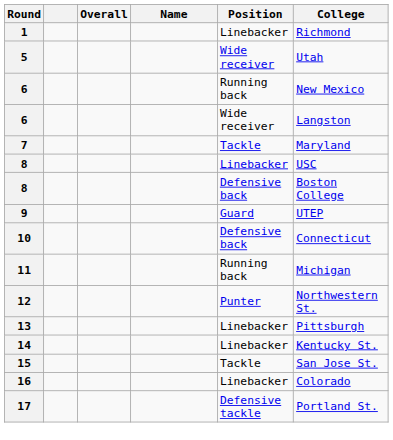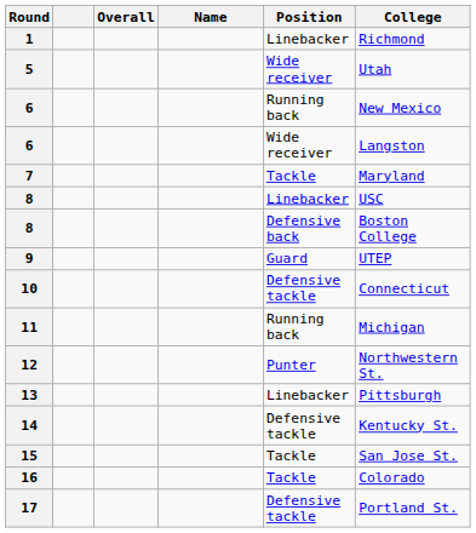10 | Position: Defensive back -> Defensive tackle
14 | Position: Linebacker -> Defensive tackle
16 | Position: Linebacker -> Tackle
